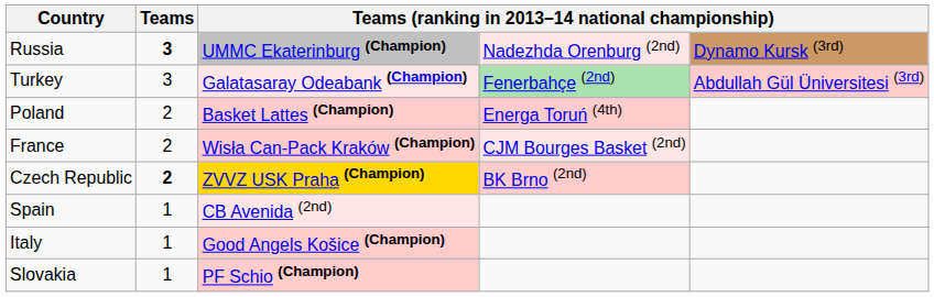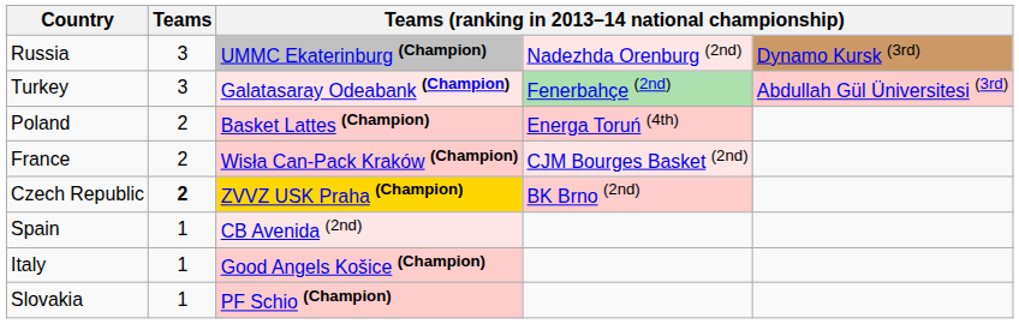Russia | Teams: bold -> normal
